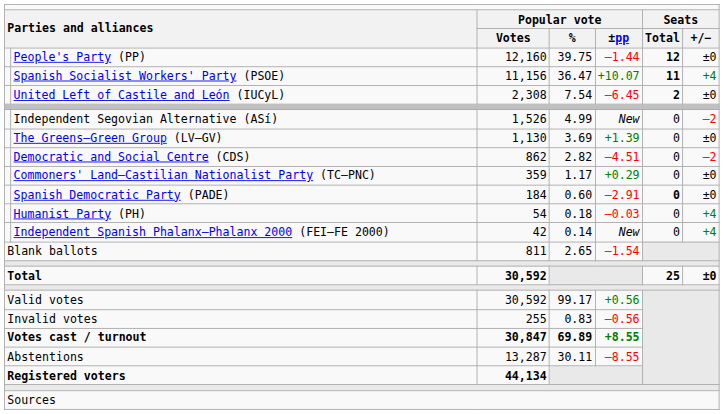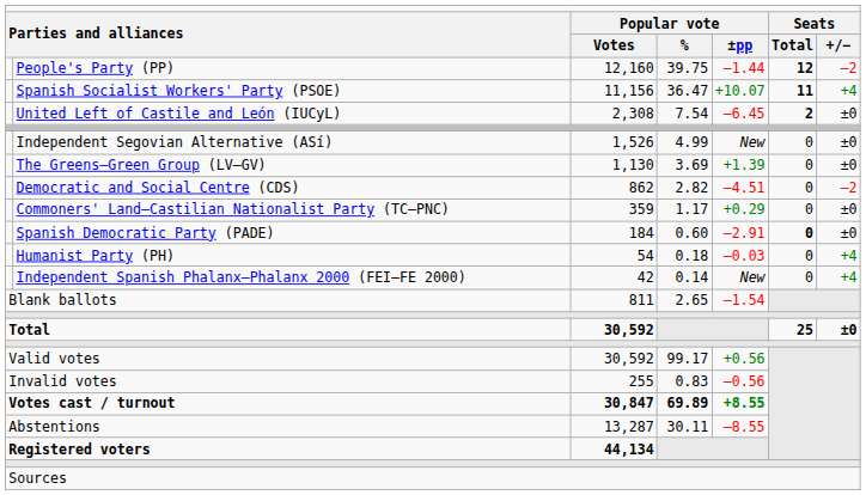People's Party (PP) | column 7: ±0 -> –2
Independent Segovian Alternative (ASí) | column 7: –2 -> ±0
